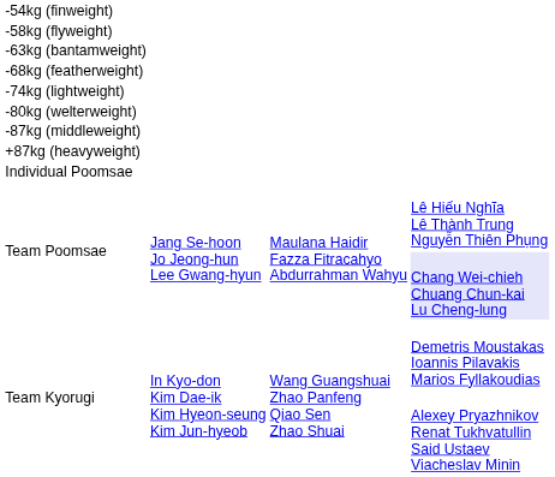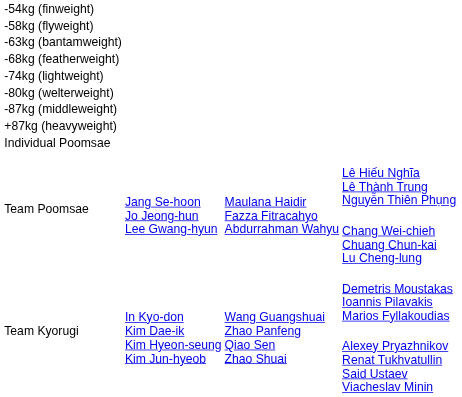Team Poomsae / Chang Wei-chieh Chuang Chun-kai Lu Cheng-lung | column 4: lavender background -> no background
